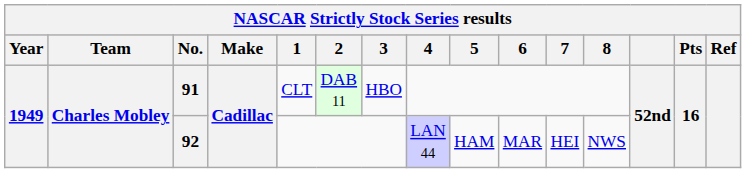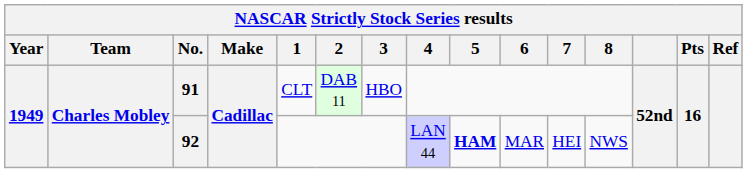92 | 5: normal -> bold
